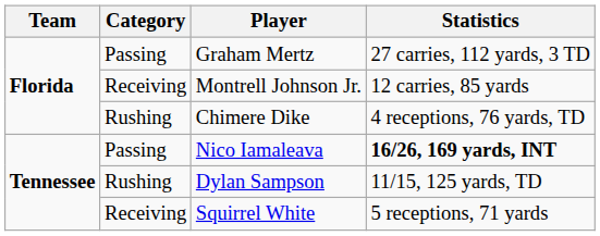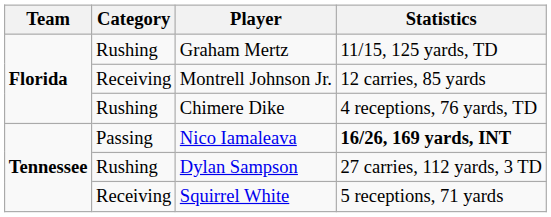Graham Mertz | Category: Passing -> Rushing
Graham Mertz | Statistics: 27 carries, 112 yards, 3 TD -> 11/15, 125 yards, TD
Dylan Sampson | Statistics: 11/15, 125 yards, TD -> 27 carries, 112 yards, 3 TD
